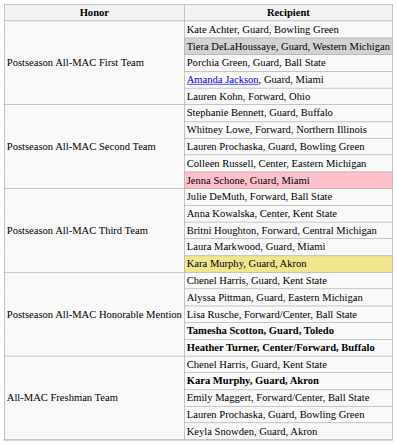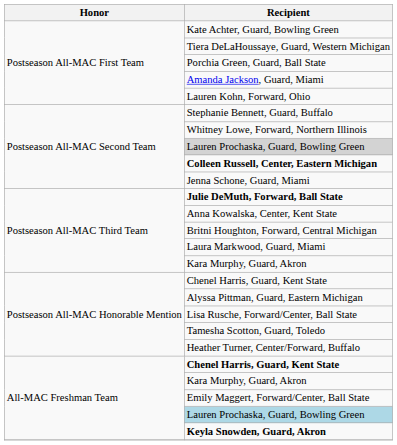row 3 | Recipient: lightgrey background -> no background
row 9 | Recipient: no background -> lightgrey background
row 10 | Recipient: normal -> bold
row 11 | Recipient: pink background -> no background
row 12 | Recipient: normal -> bold
row 16 | Recipient: khaki background -> no background
row 20 | Recipient: bold -> normal
row 21 | Recipient: bold -> normal
row 22 | Recipient: normal -> bold
row 23 | Recipient: bold -> normal
row 25 | Recipient: no background -> lightblue background
row 26 | Recipient: normal -> bold
